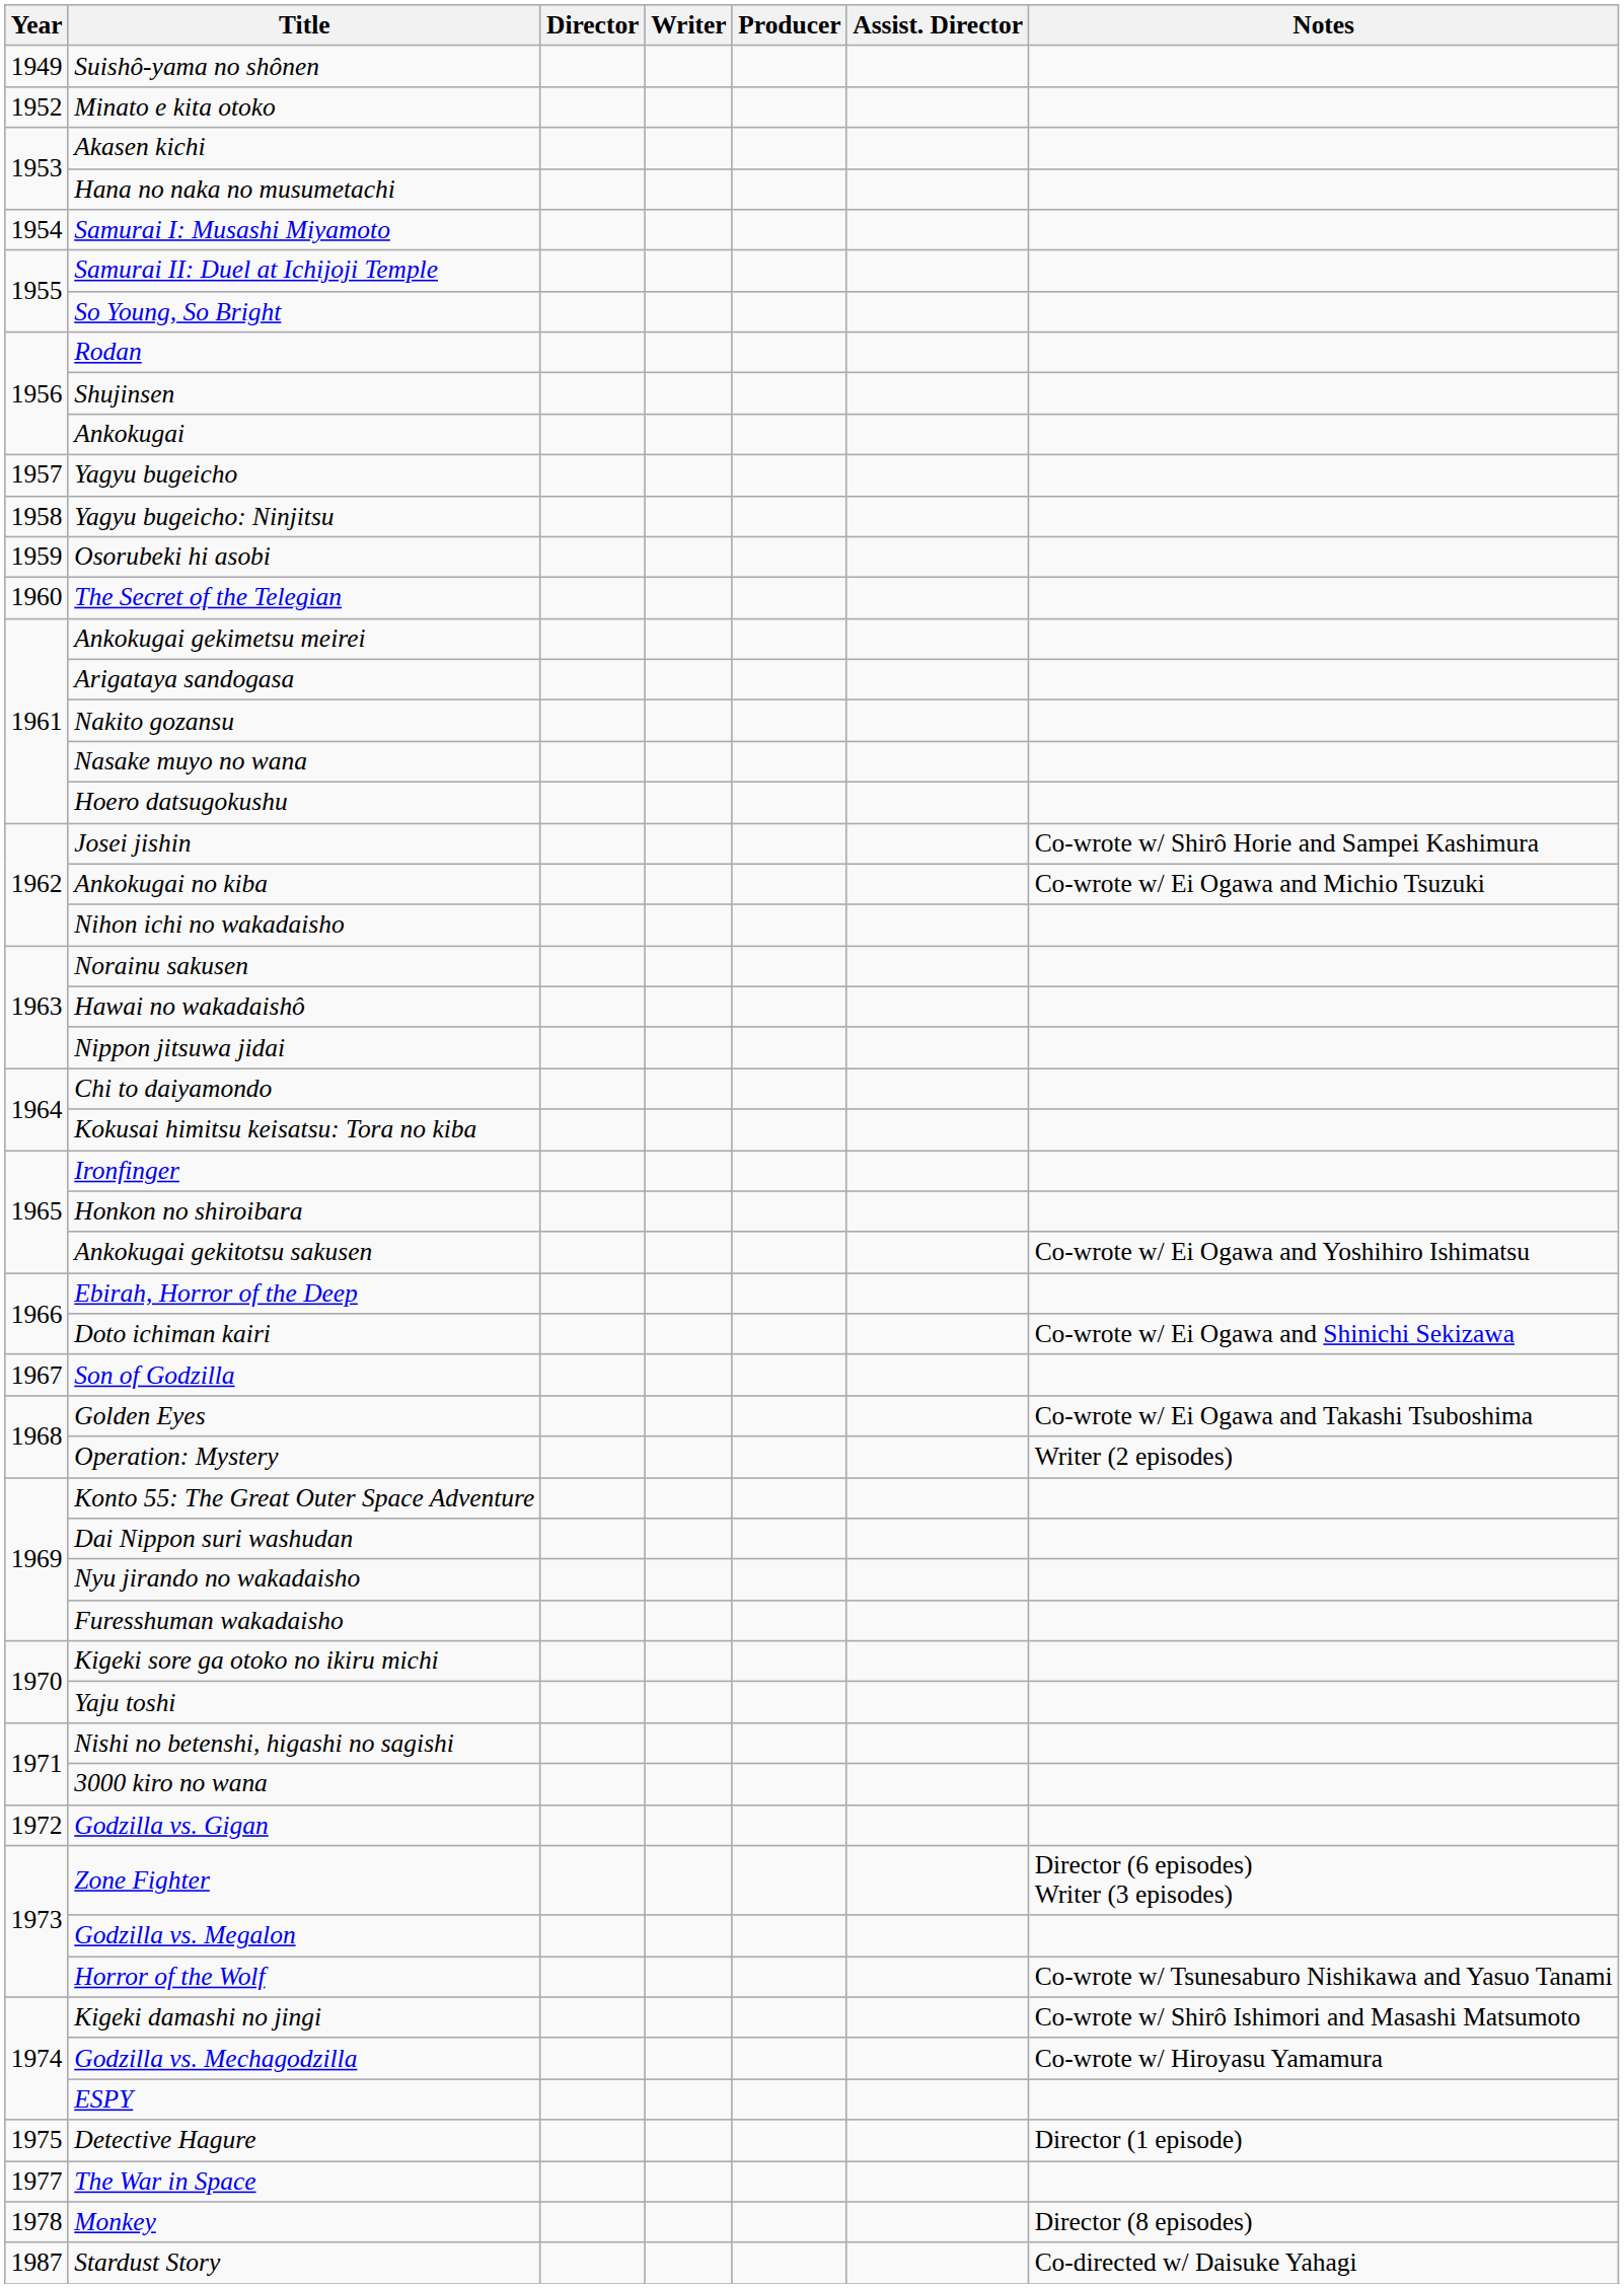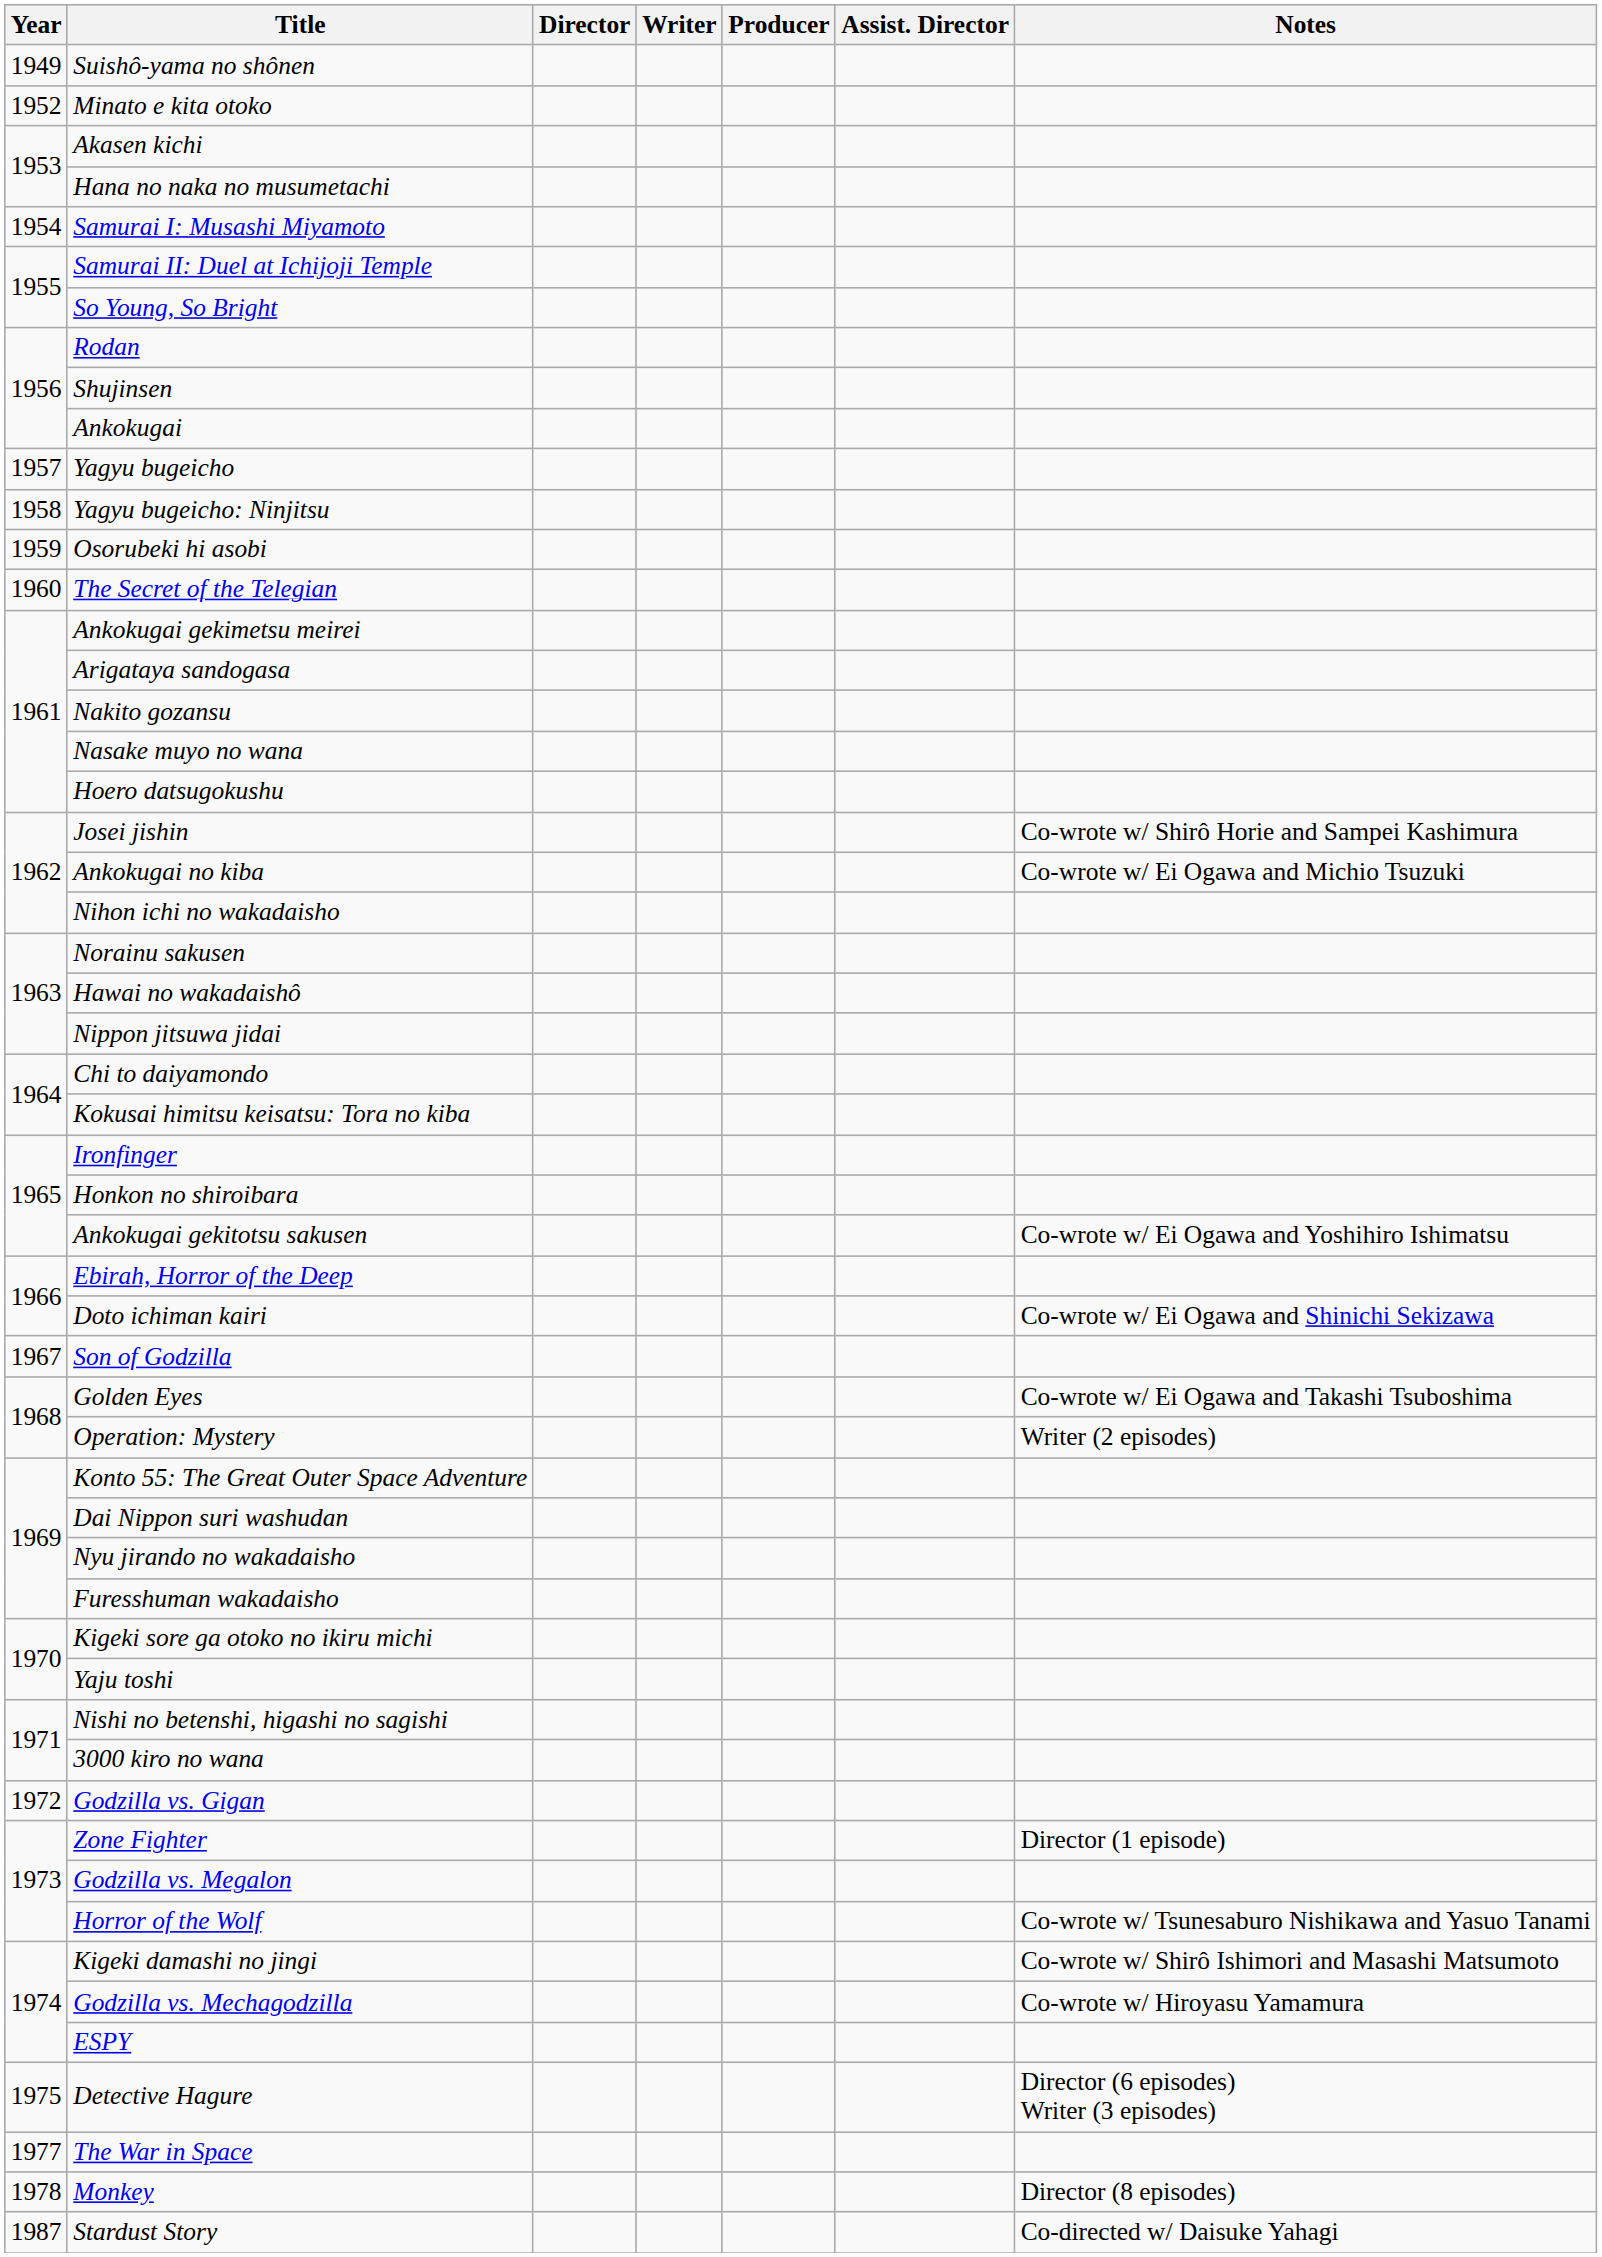Zone Fighter | Notes: Director (6 episodes) Writer (3 episodes) -> Director (1 episode)
Detective Hagure | Notes: Director (1 episode) -> Director (6 episodes) Writer (3 episodes)
